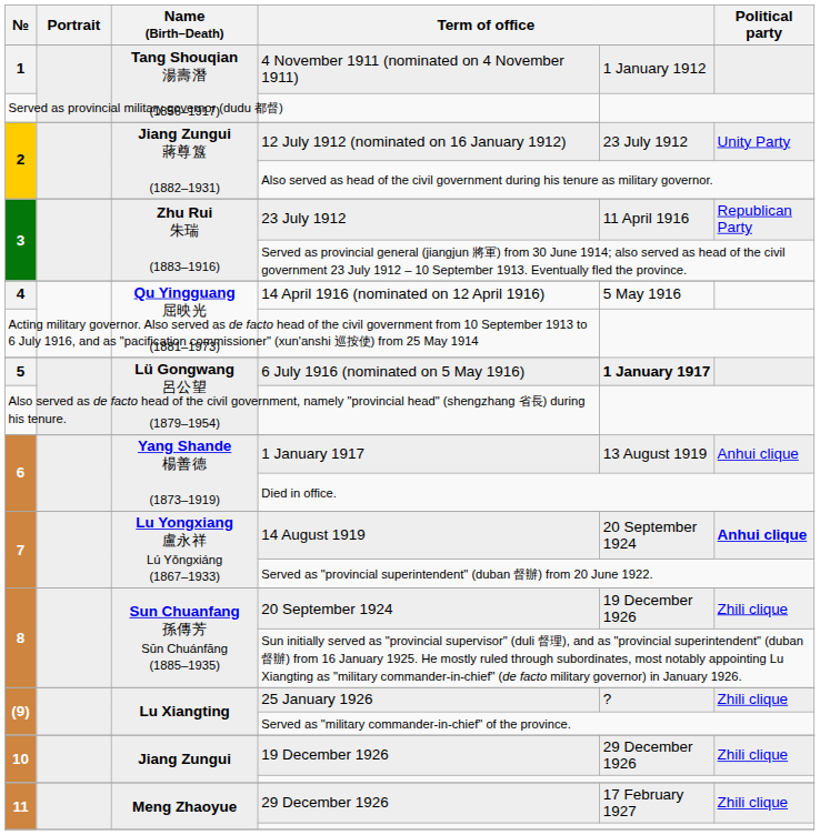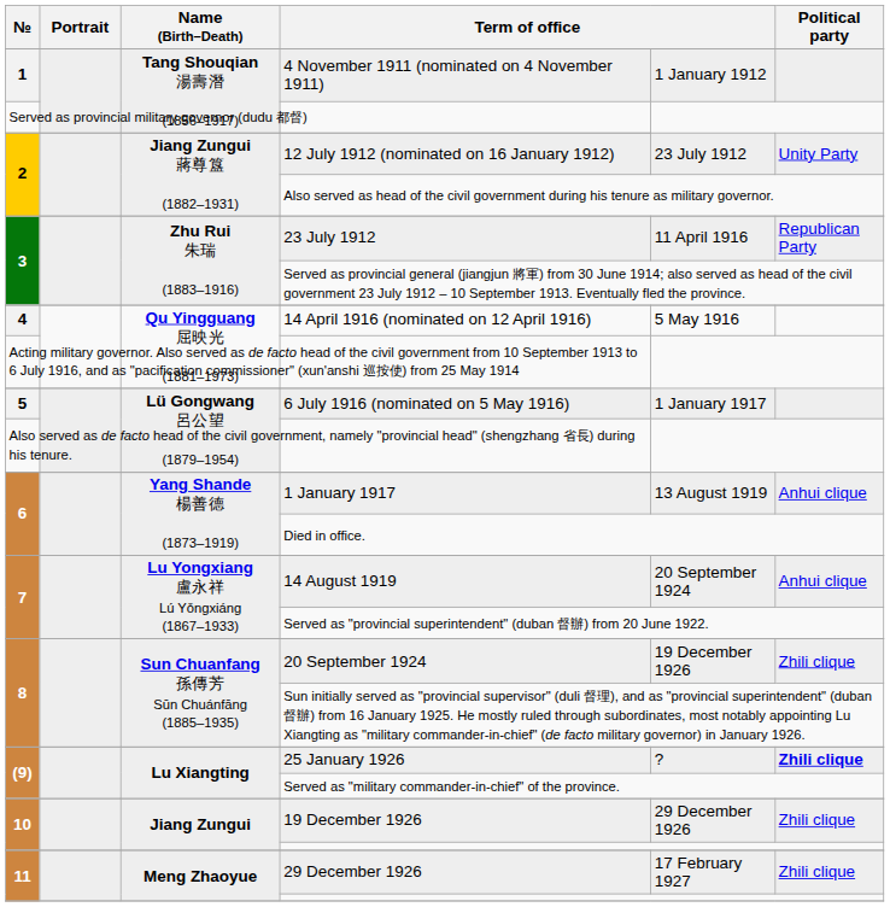6 July 1916 (nominated on 5 May 1916) | column 5: bold -> normal
14 August 1919 | Political party: bold -> normal
25 January 1926 | Political party: normal -> bold
